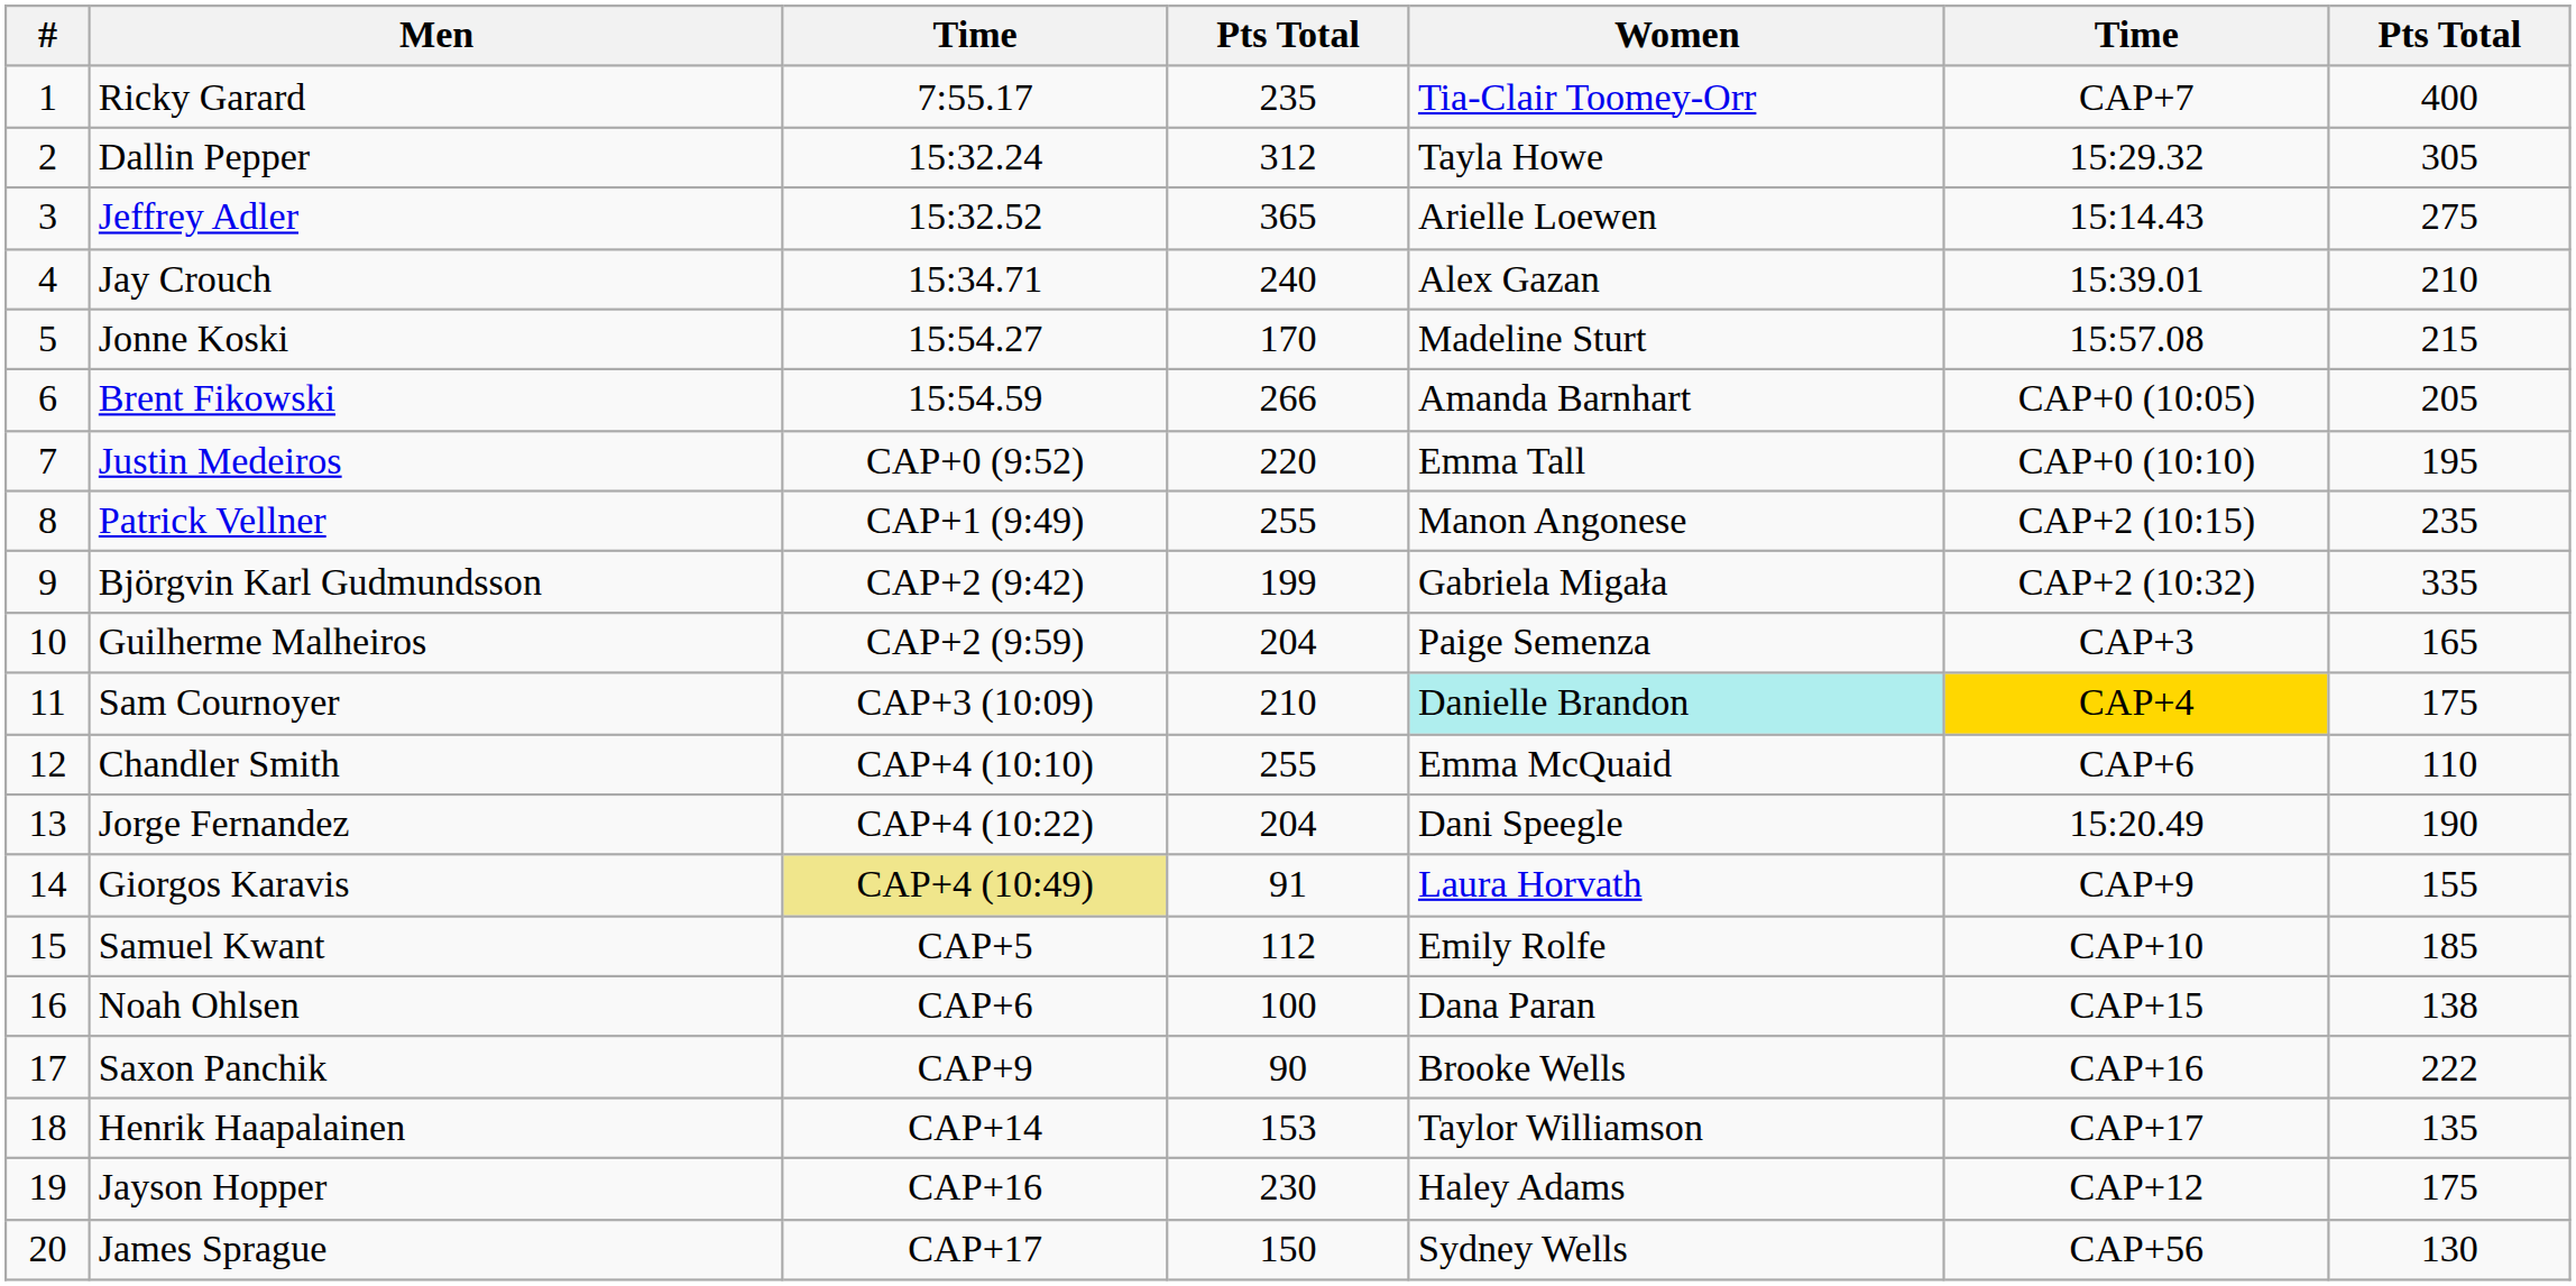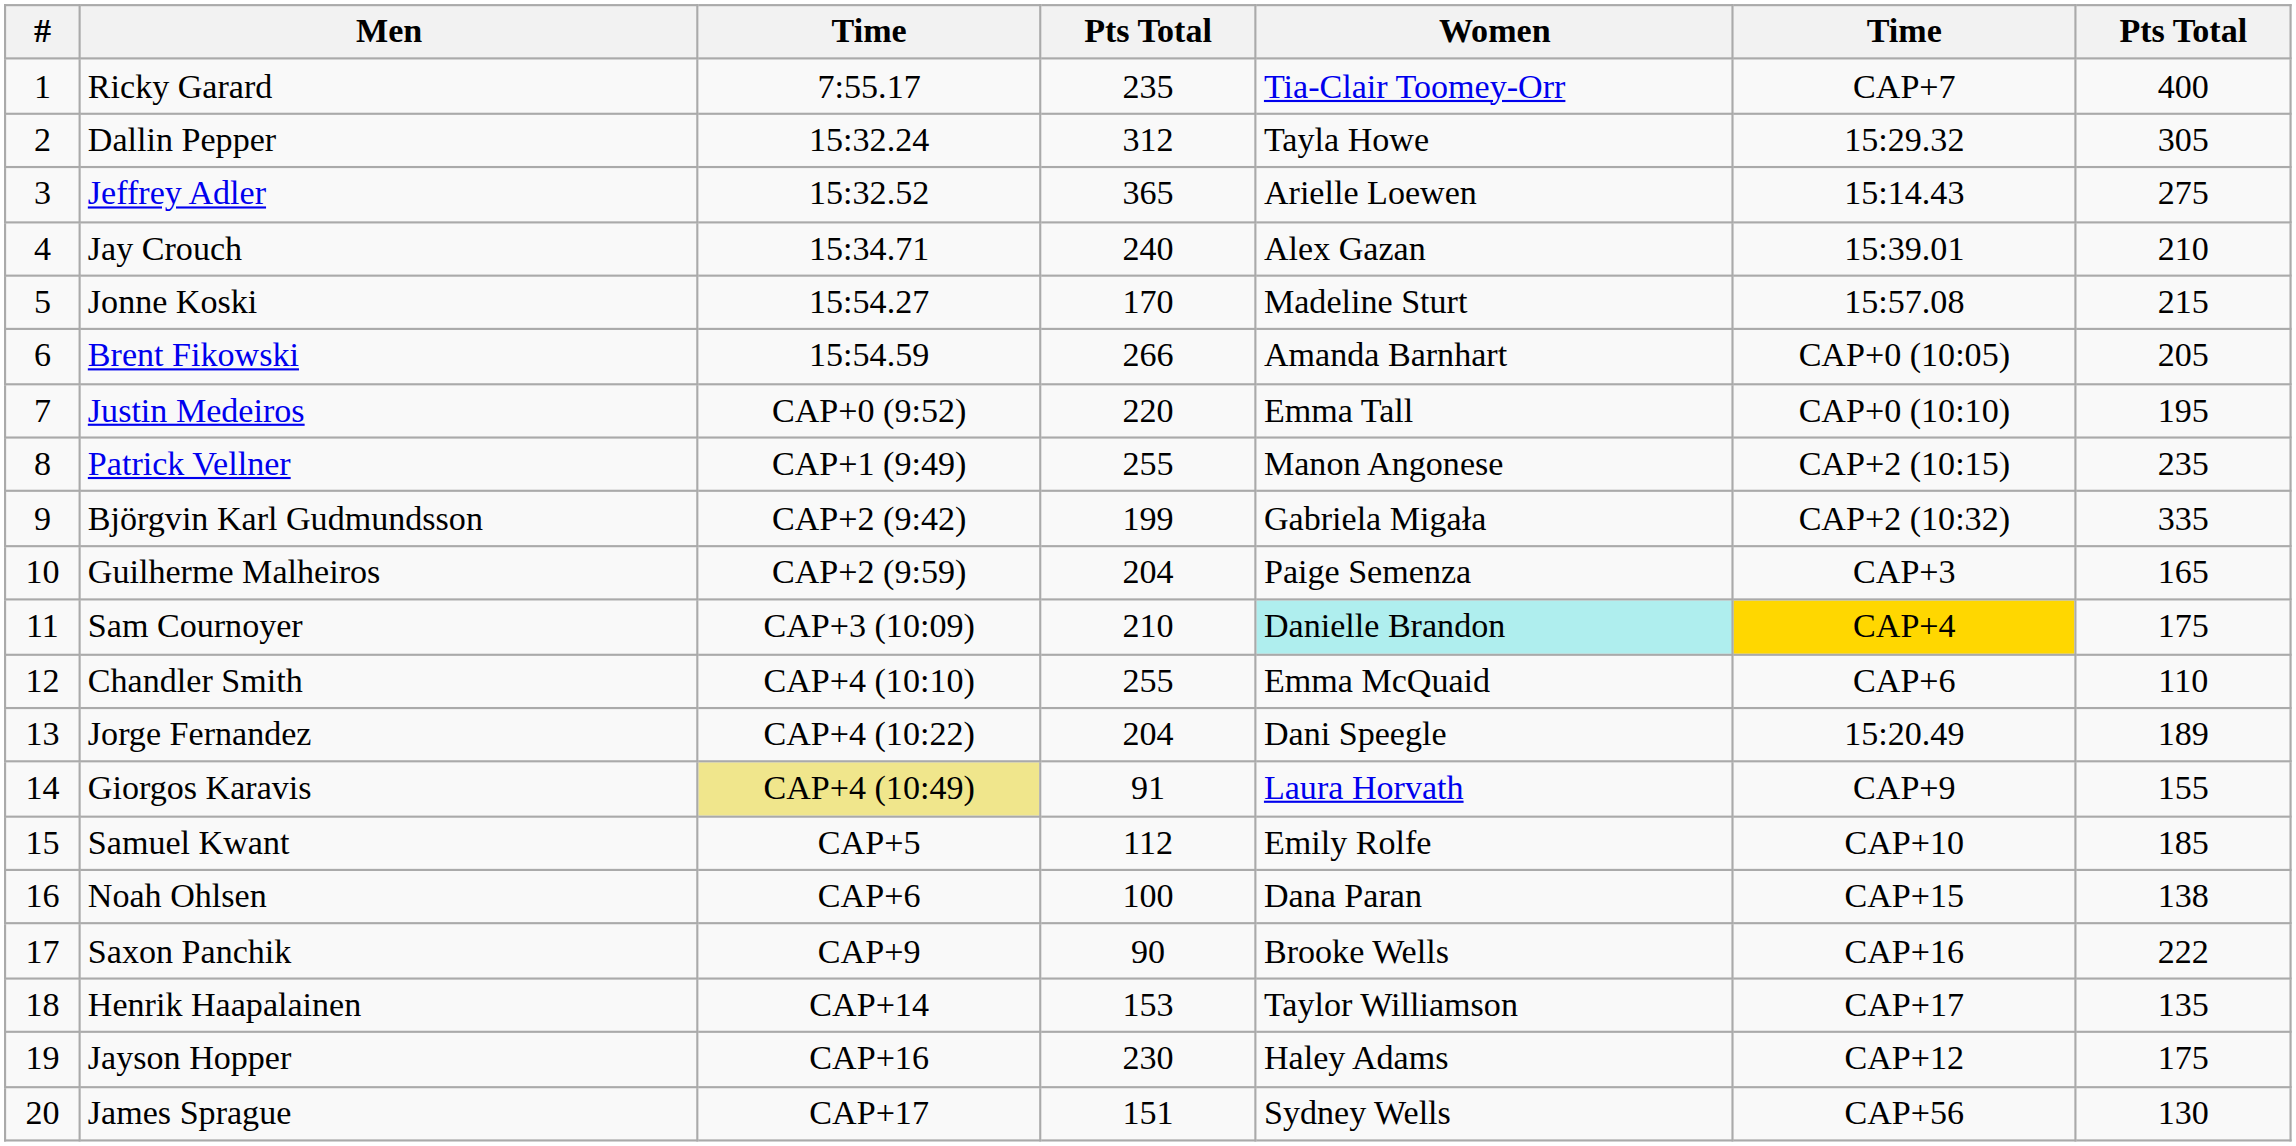Jorge Fernandez | column 7: 190 -> 189
James Sprague | column 4: 150 -> 151
